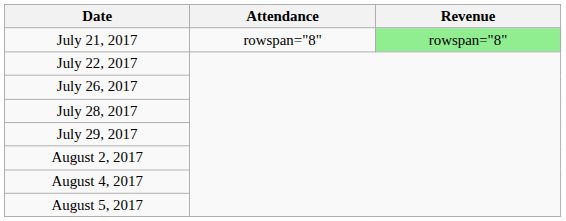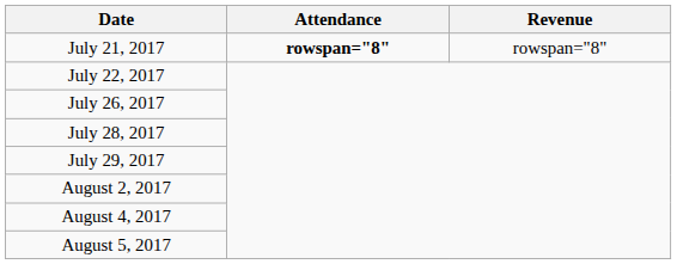July 21, 2017 | Attendance: normal -> bold
July 21, 2017 | Revenue: lightgreen background -> no background
